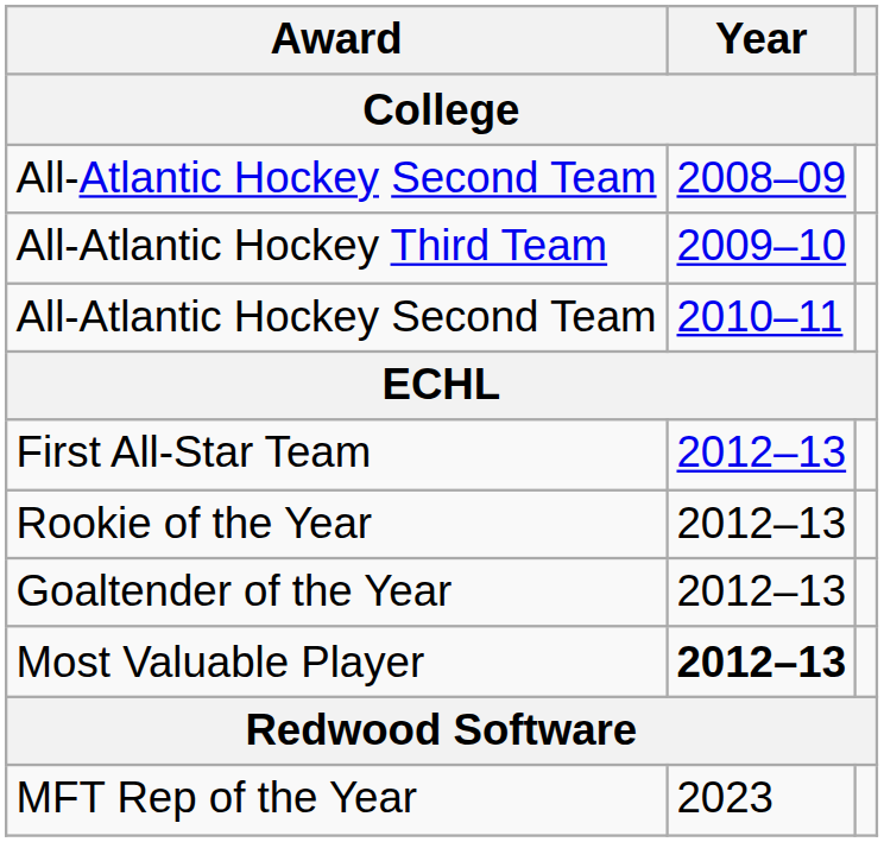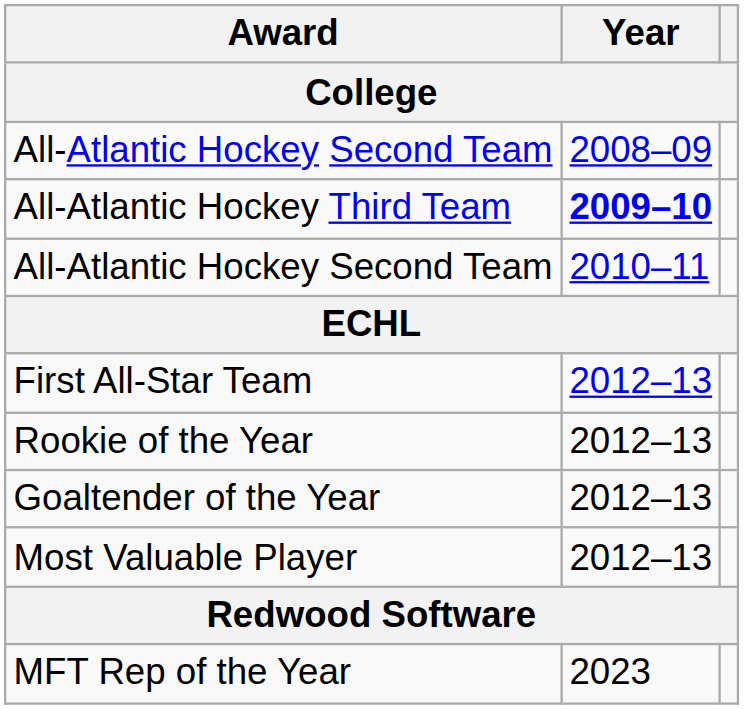All-Atlantic Hockey Third Team | Year: normal -> bold
Most Valuable Player | Year: bold -> normal
